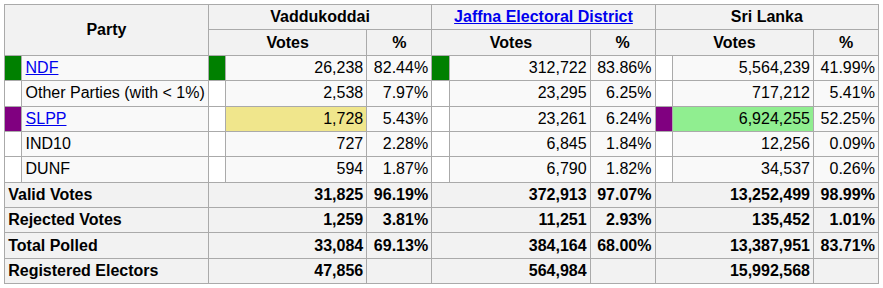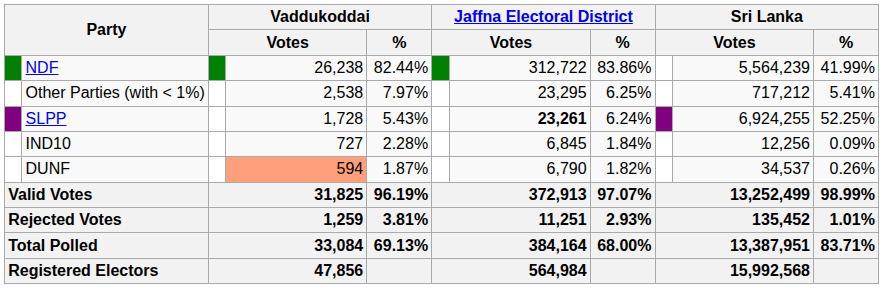SLPP | column 4: khaki background -> no background
SLPP | column 7: normal -> bold
SLPP | column 10: lightgreen background -> no background
DUNF | column 4: no background -> lightsalmon background
